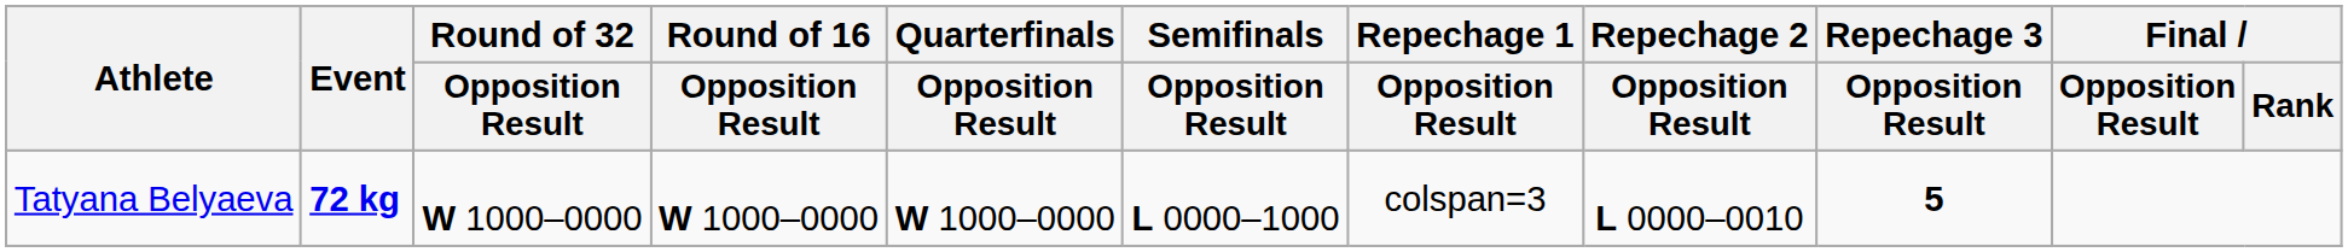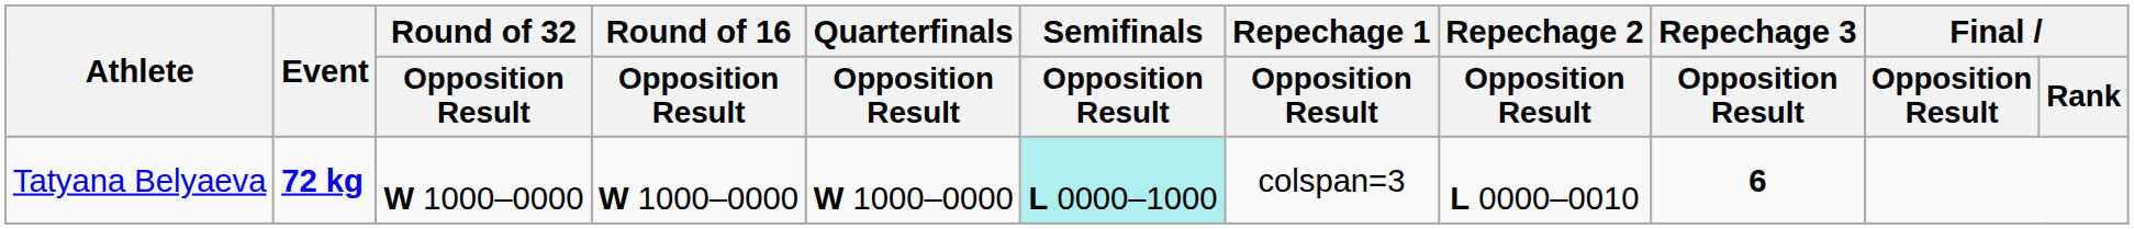Tatyana Belyaeva | Semifinals / Opposition Result: no background -> paleturquoise background
Tatyana Belyaeva | Repechage 3 / Opposition Result: 5 -> 6
